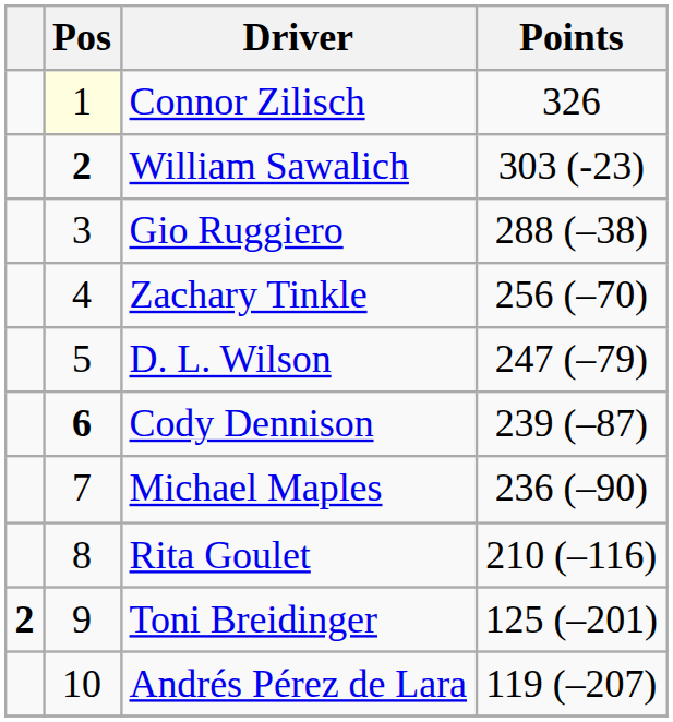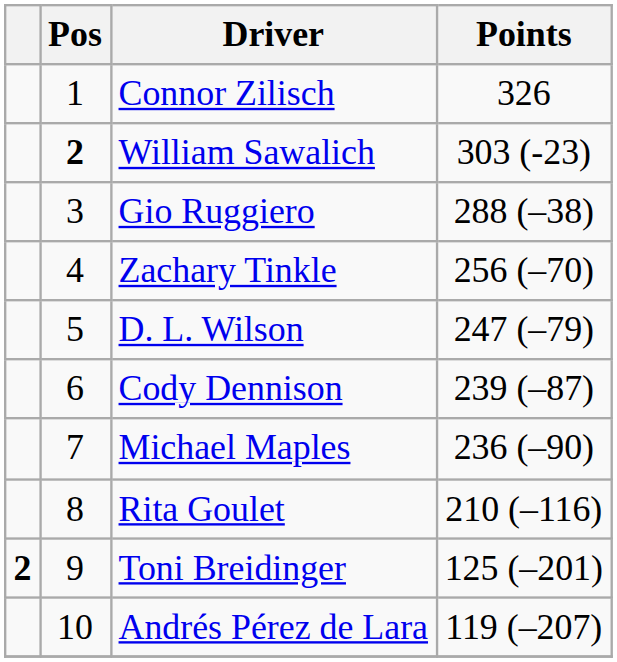Connor Zilisch | Pos: lightyellow background -> no background
Cody Dennison | Pos: bold -> normal
